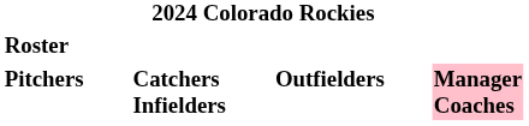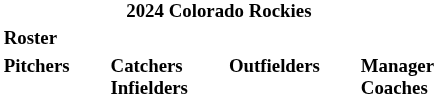Pitchers | column 4: pink background -> no background
